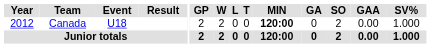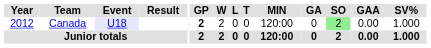Canada | Event: no background -> lavender background
Canada | GP: normal -> bold
Canada | MIN: bold -> normal
Canada | SO: no background -> lightgreen background
